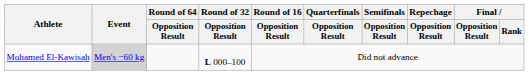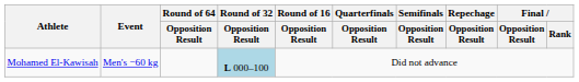Mohamed El-Kawisah | Event: lightgrey background -> no background
Mohamed El-Kawisah | Round of 32 / Opposition Result: no background -> lightblue background
